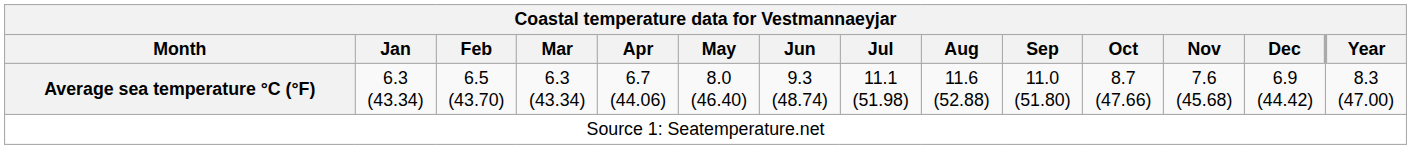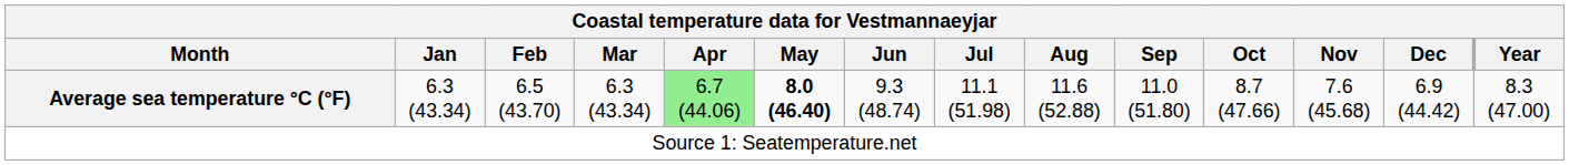row 3 | Apr: no background -> lightgreen background
row 3 | May: normal -> bold
